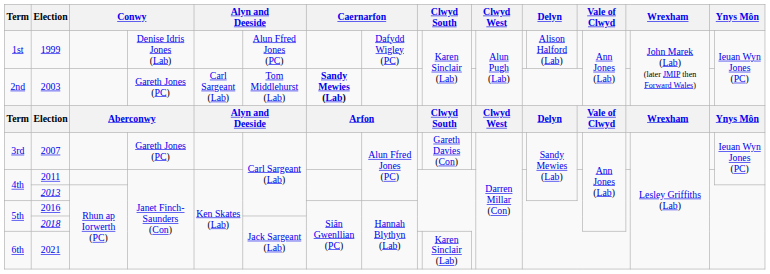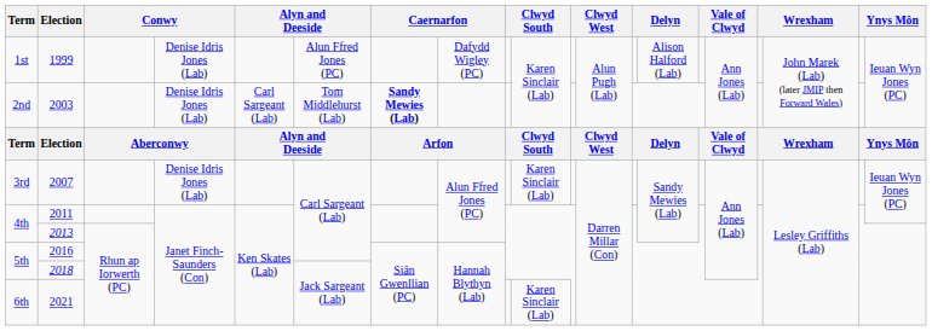2003 | column 4: Gareth Jones (PC) -> Denise Idris Jones (Lab)
2007 | column 4: Gareth Jones (PC) -> Denise Idris Jones (Lab)
2007 | column 10: Gareth Davies (Con) -> Karen Sinclair (Lab)
